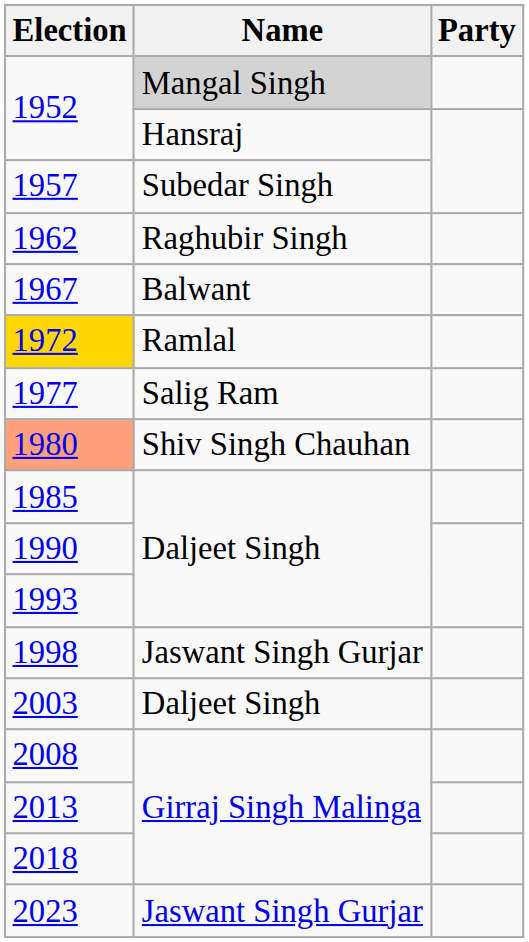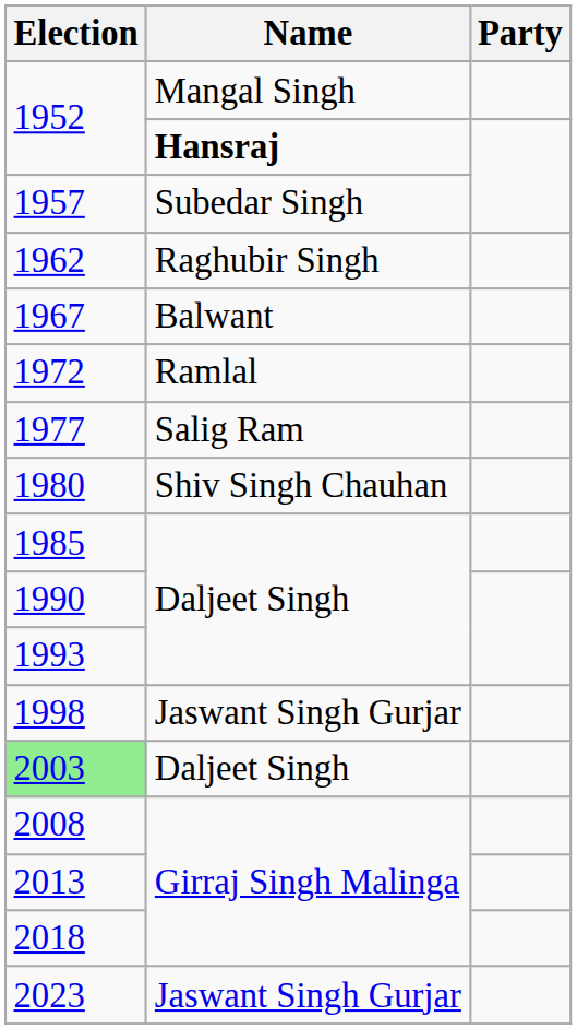1952 / Mangal Singh | Name: lightgrey background -> no background
1952 / Hansraj | Name: normal -> bold
1972 | Election: gold background -> no background
1980 | Election: lightsalmon background -> no background
2003 | Election: no background -> lightgreen background
